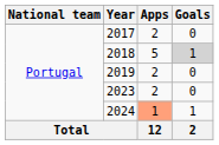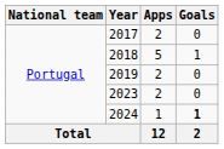2018 | Goals: lightgrey background -> no background
2024 | Apps: lightsalmon background -> no background
2024 | Goals: normal -> bold
